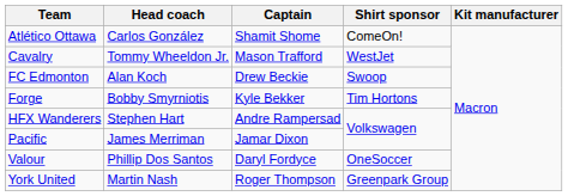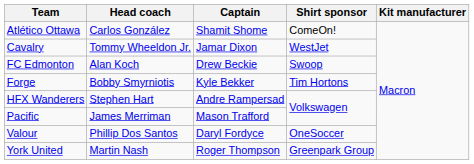Cavalry | Captain: Mason Trafford -> Jamar Dixon
Pacific | Captain: Jamar Dixon -> Mason Trafford
